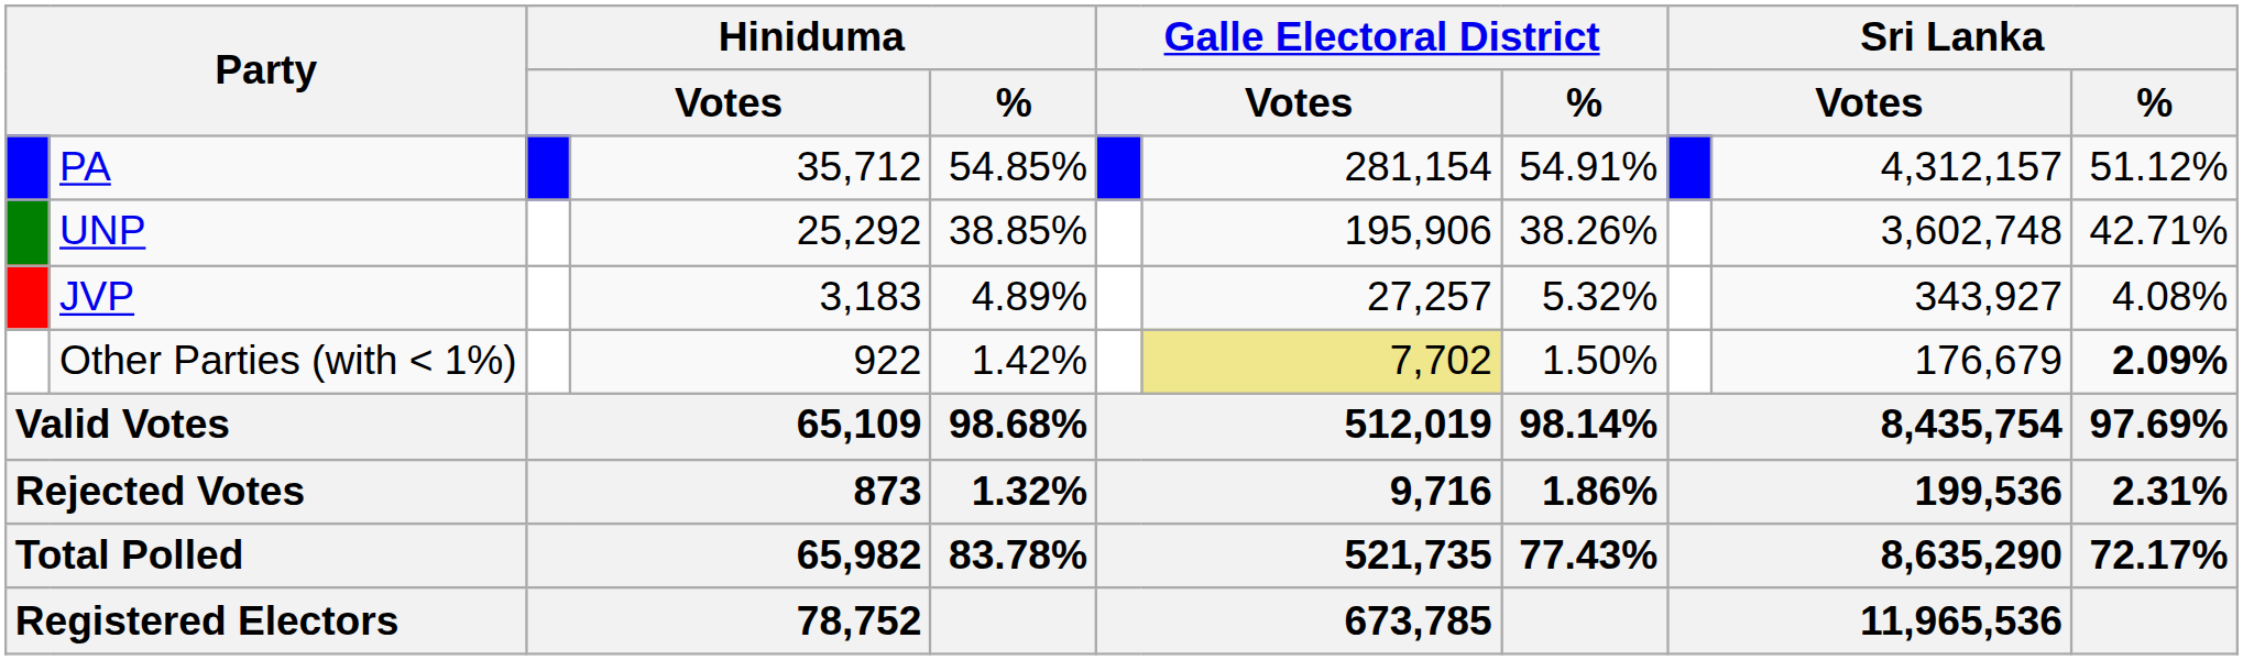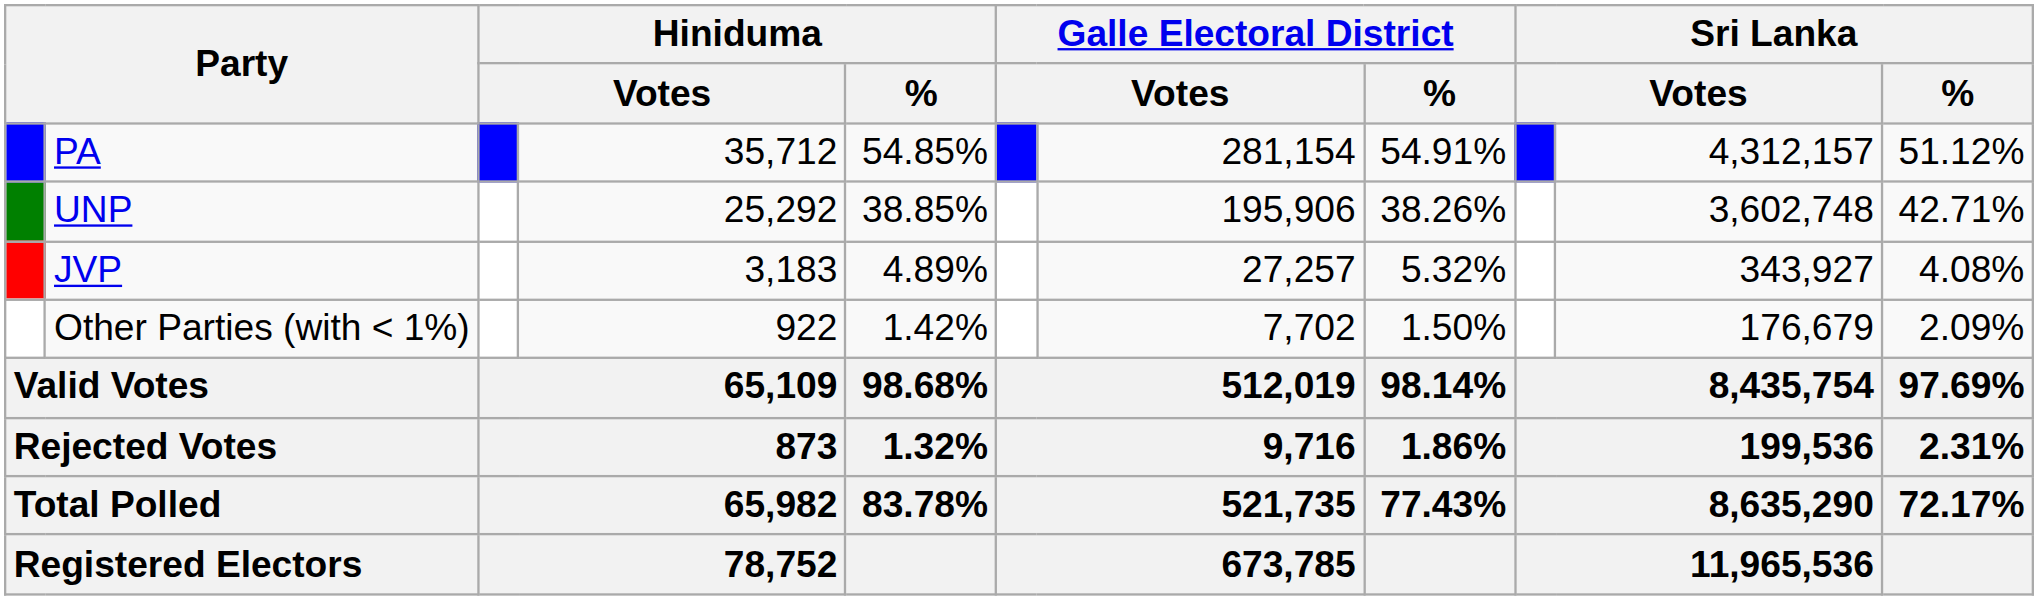Other Parties (with < 1%) | column 7: khaki background -> no background
Other Parties (with < 1%) | Sri Lanka / %: bold -> normal
